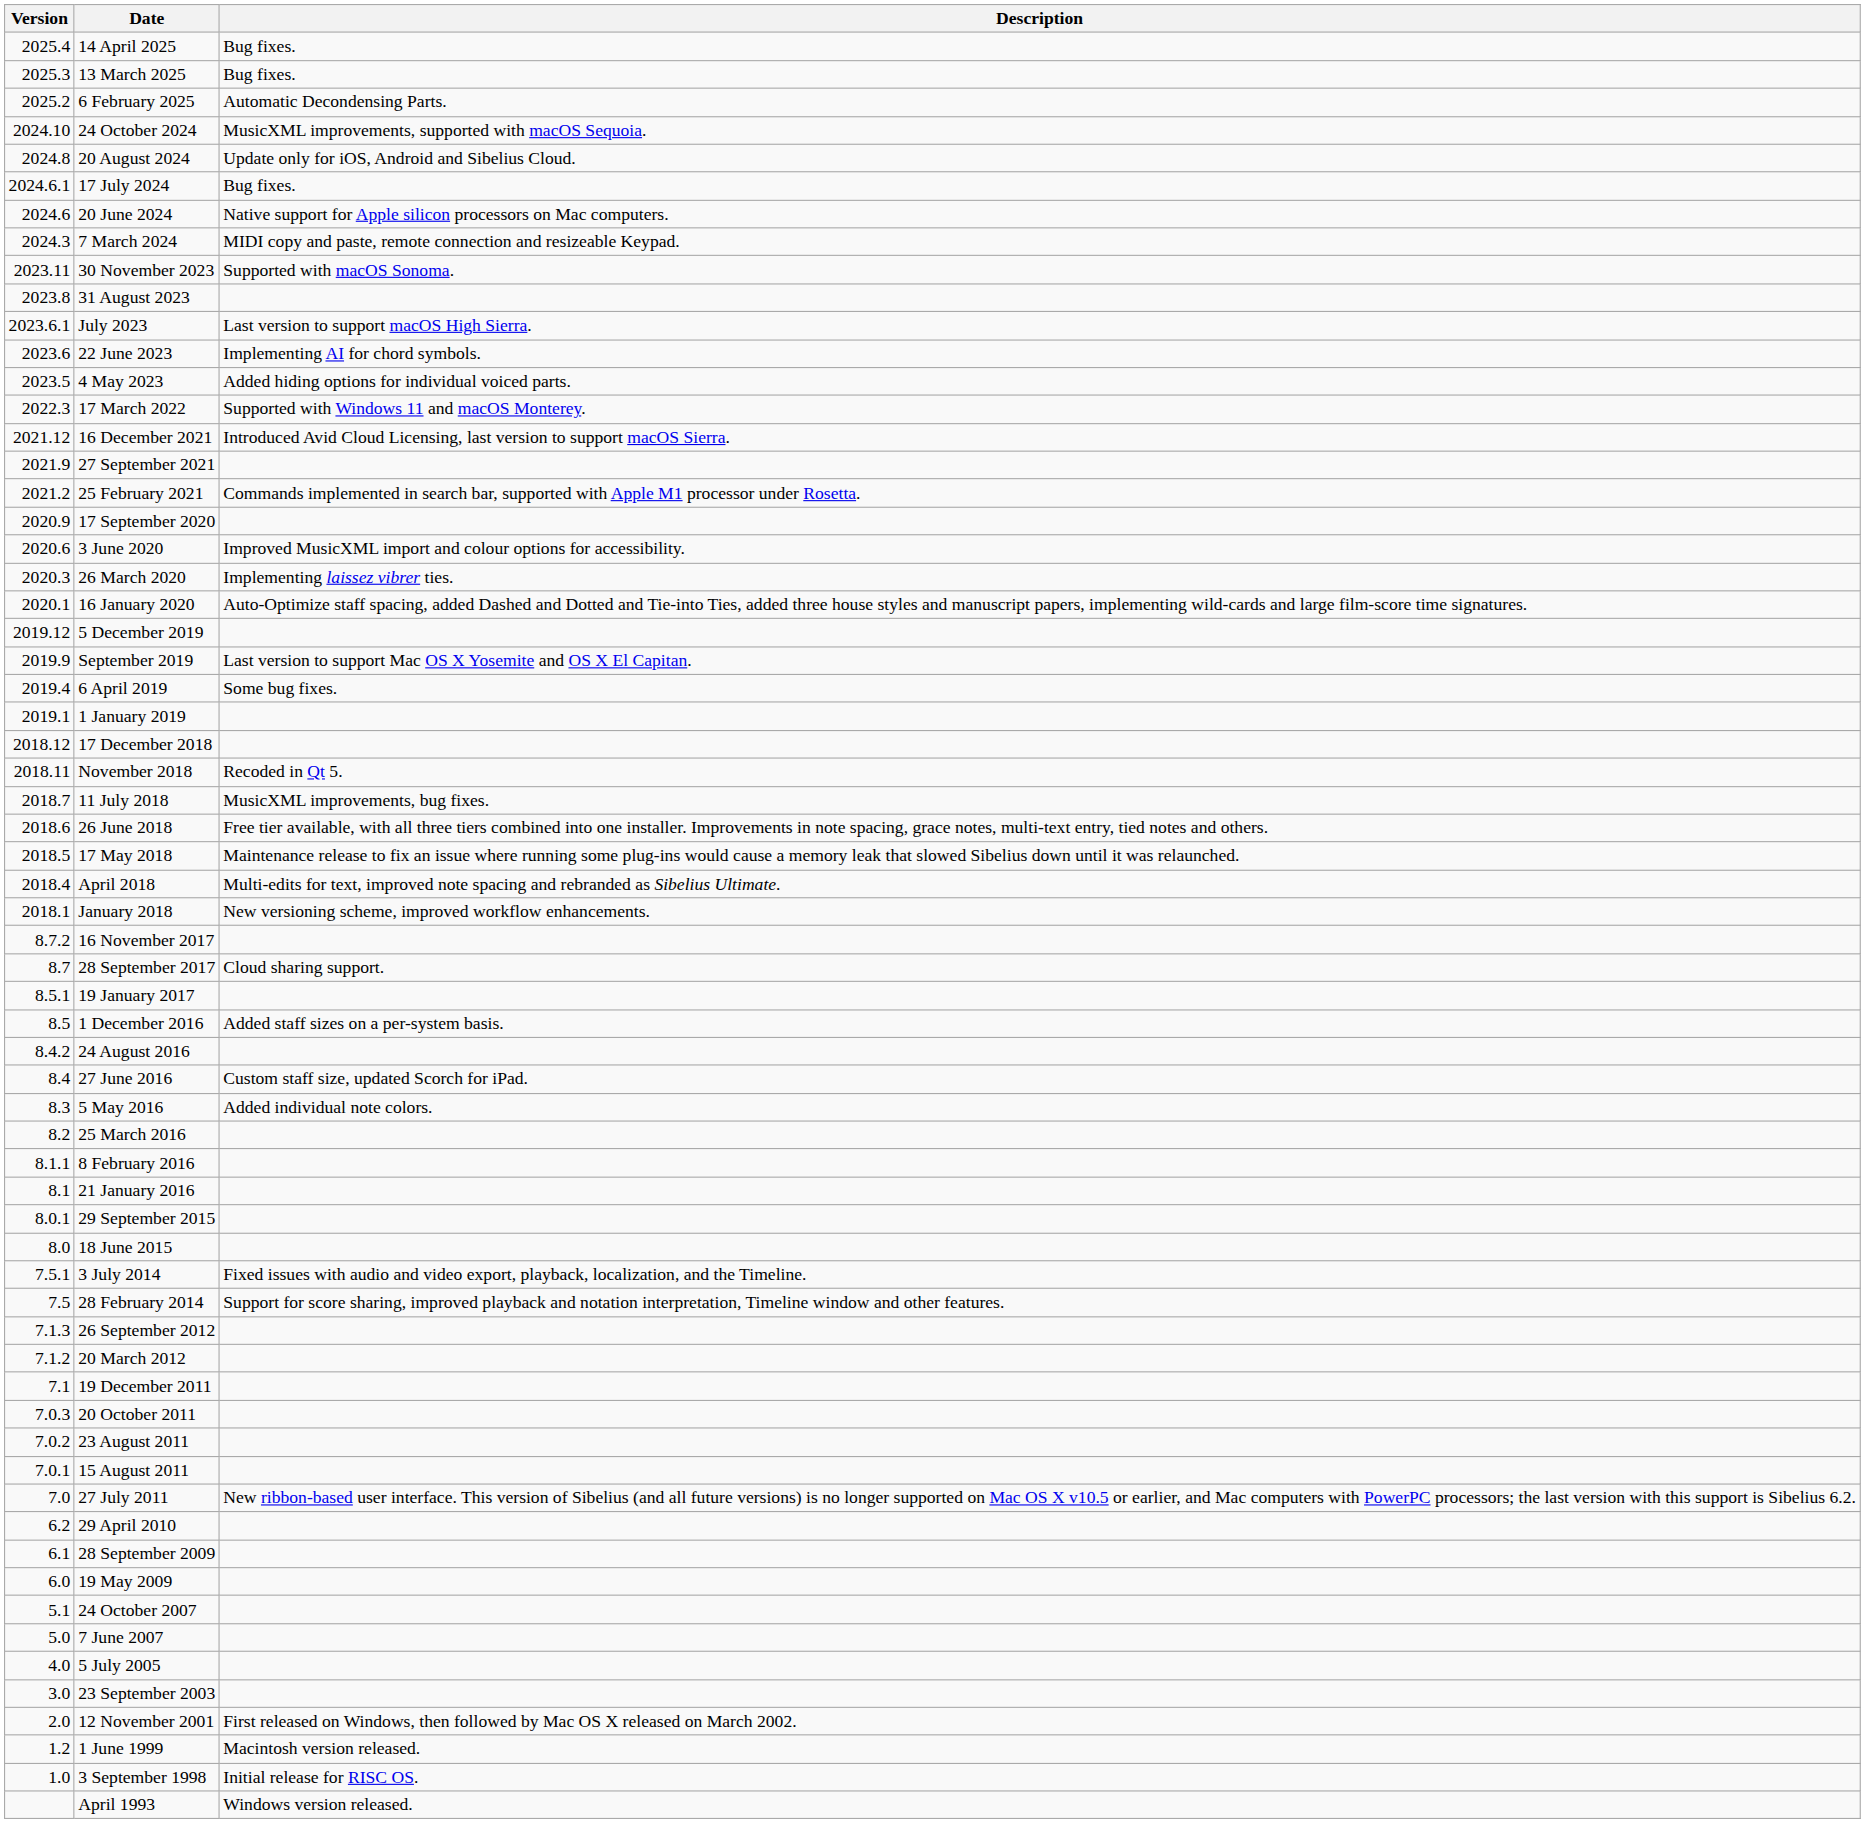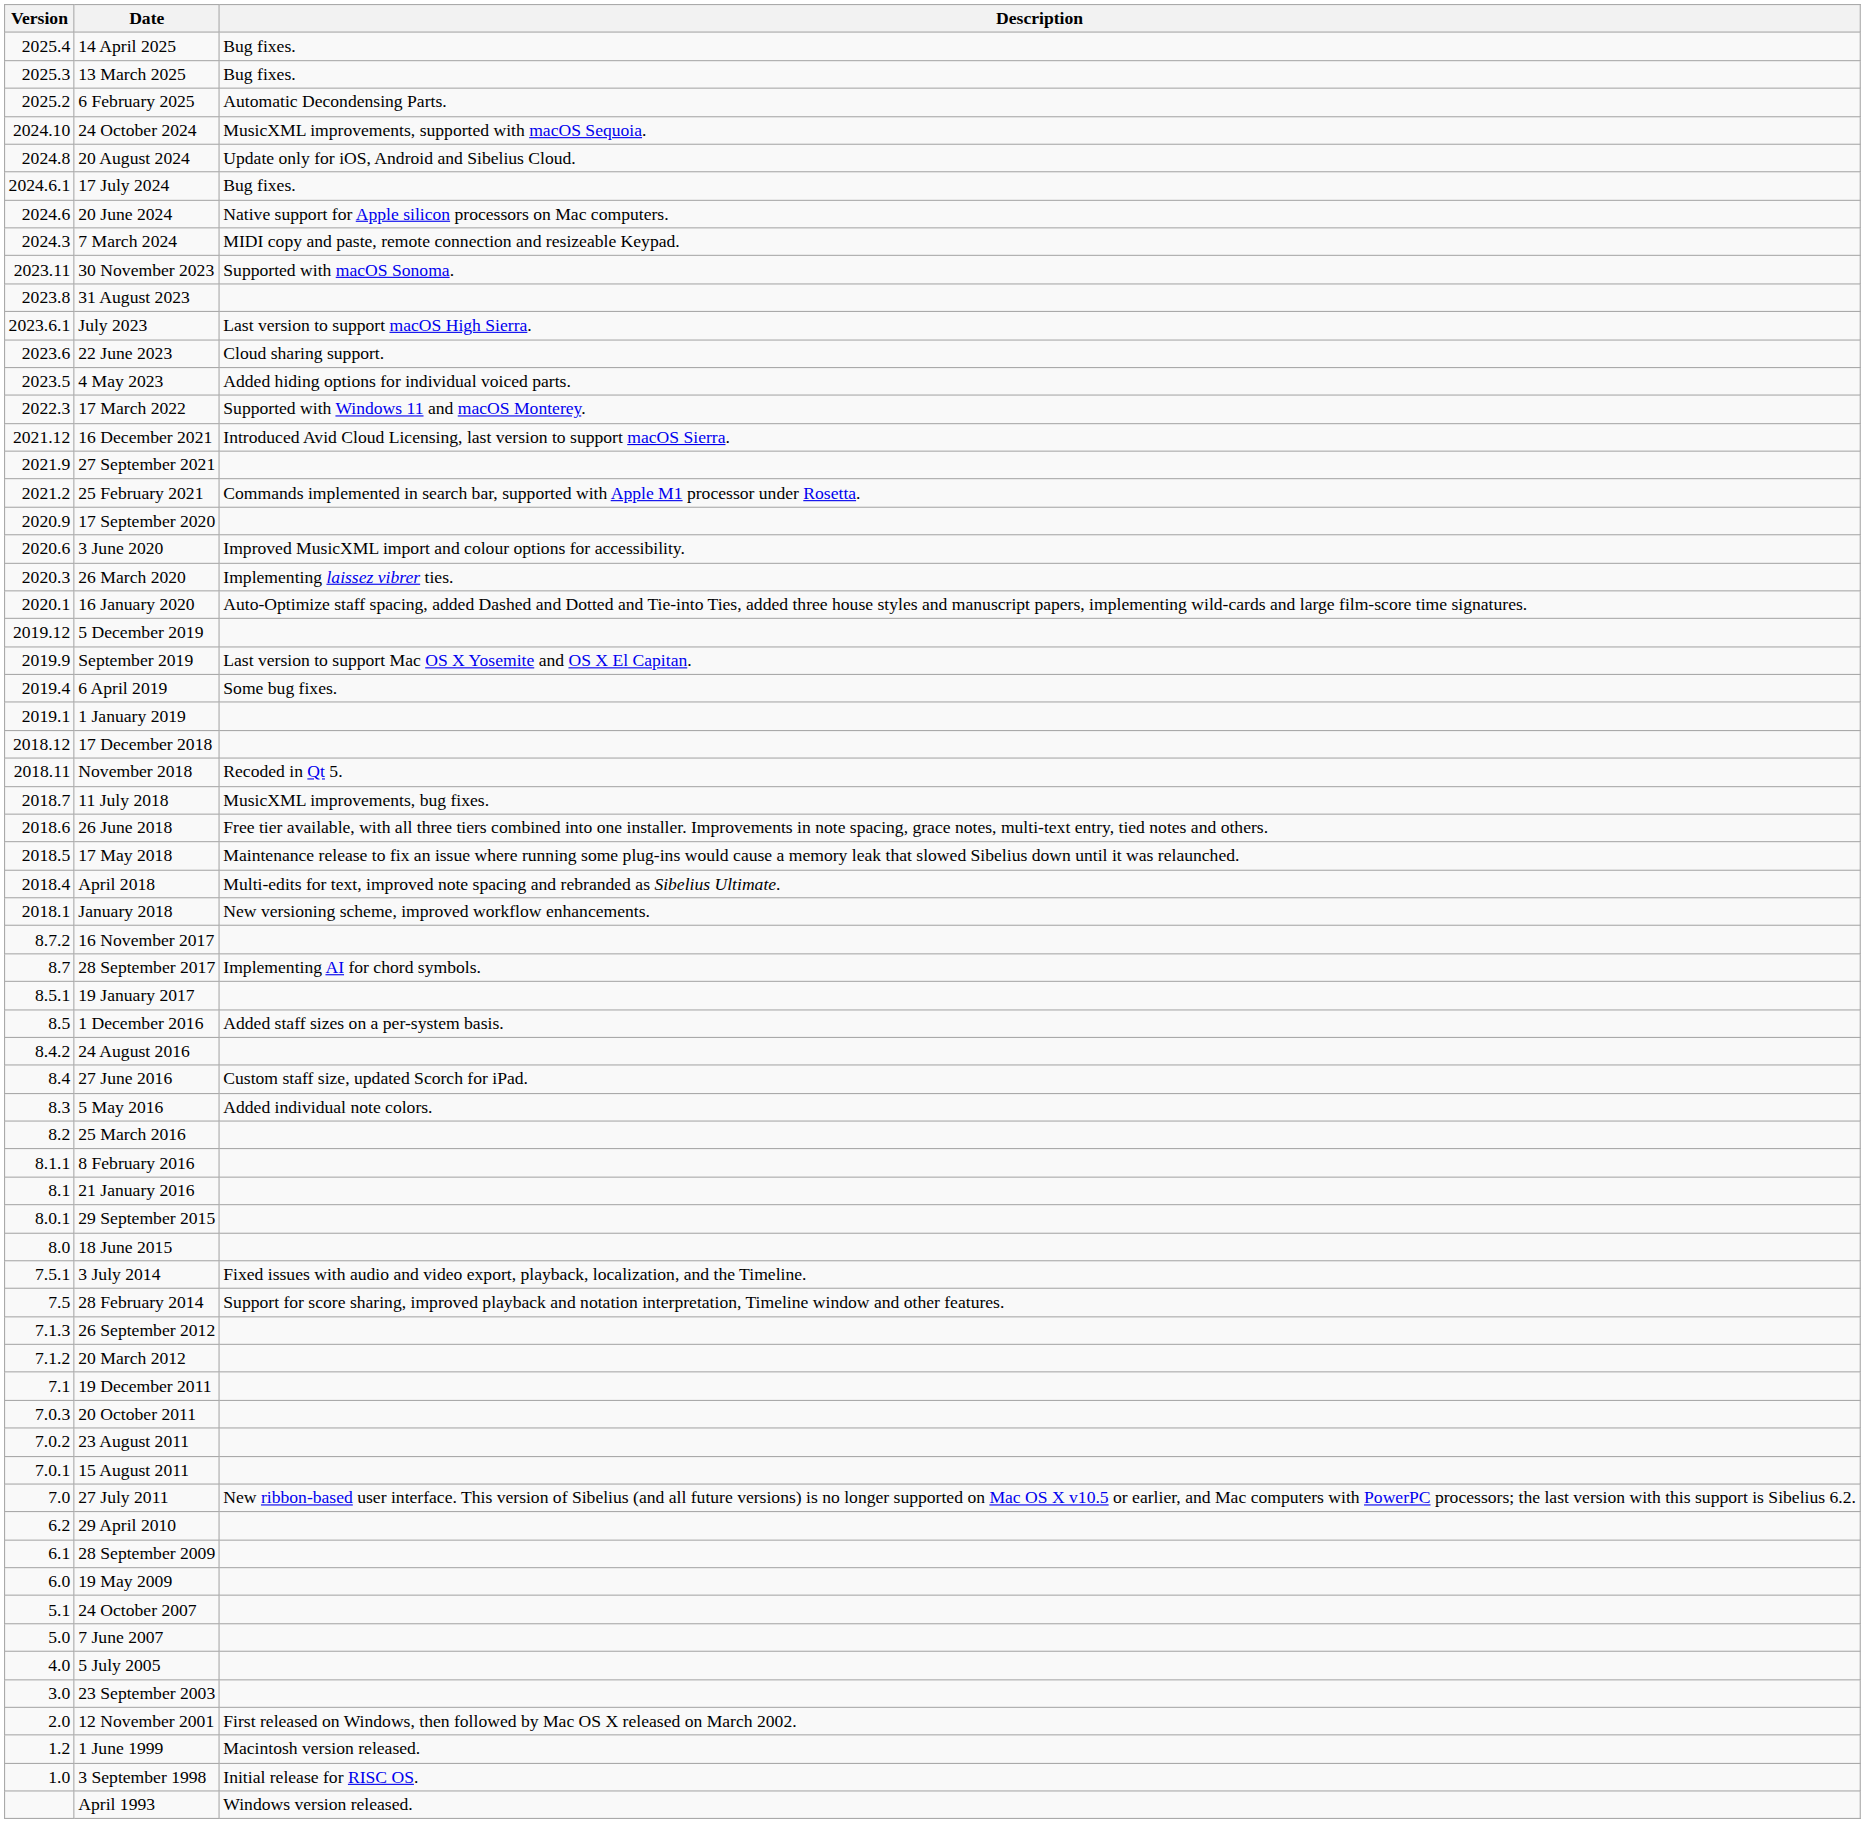22 June 2023 | Description: Implementing AI for chord symbols. -> Cloud sharing support.
28 September 2017 | Description: Cloud sharing support. -> Implementing AI for chord symbols.
